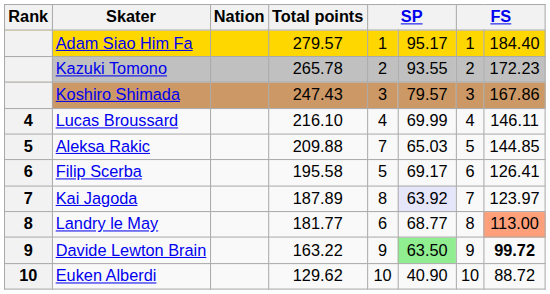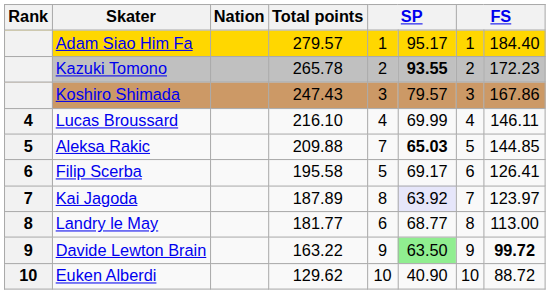Kazuki Tomono | column 6: normal -> bold
Aleksa Rakic | column 6: normal -> bold
Landry le May | column 8: lightsalmon background -> no background
